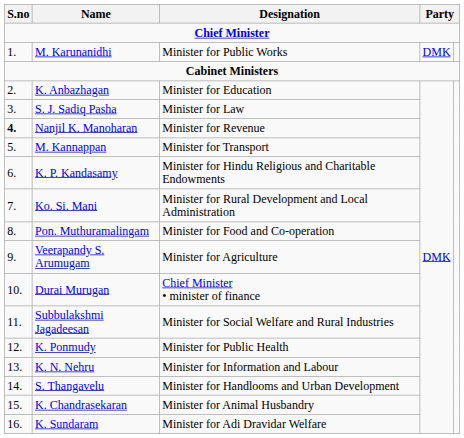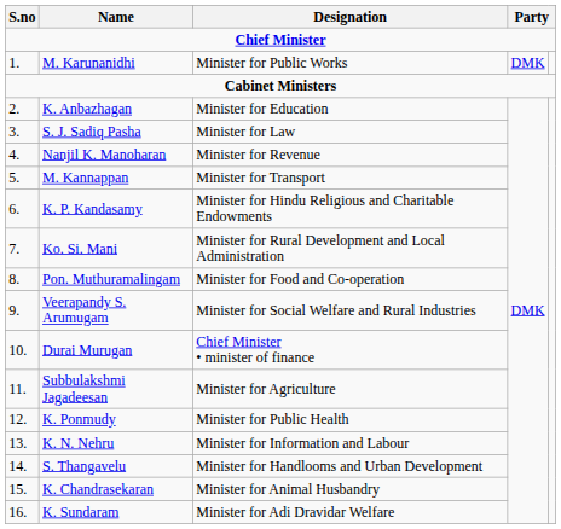Nanjil K. Manoharan | S.no: bold -> normal
Veerapandy S. Arumugam | Designation: Minister for Agriculture -> Minister for Social Welfare and Rural Industries
Subbulakshmi Jagadeesan | Designation: Minister for Social Welfare and Rural Industries -> Minister for Agriculture
